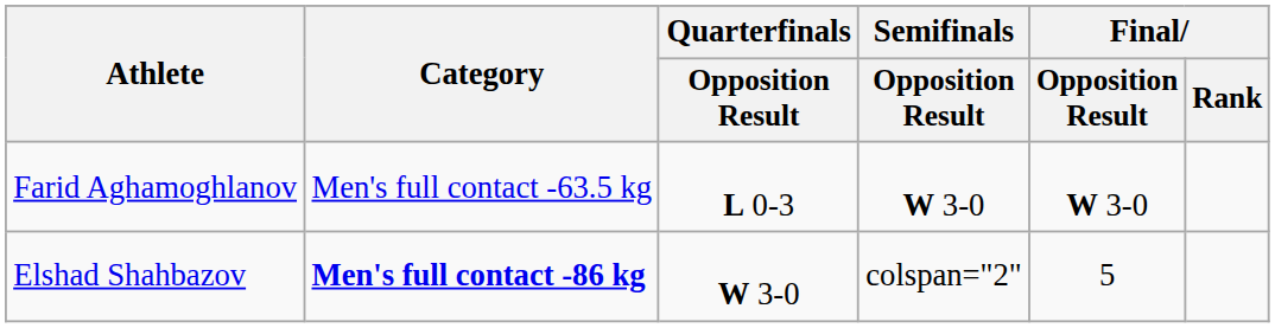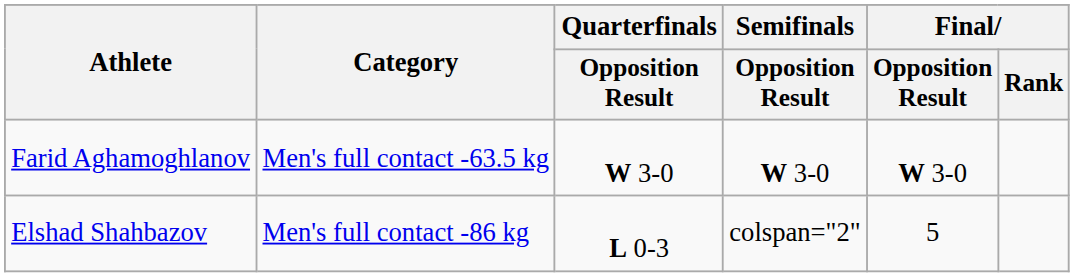Farid Aghamoghlanov | Quarterfinals / Opposition Result: L 0-3 -> W 3-0
Elshad Shahbazov | Category: bold -> normal
Elshad Shahbazov | Quarterfinals / Opposition Result: W 3-0 -> L 0-3
